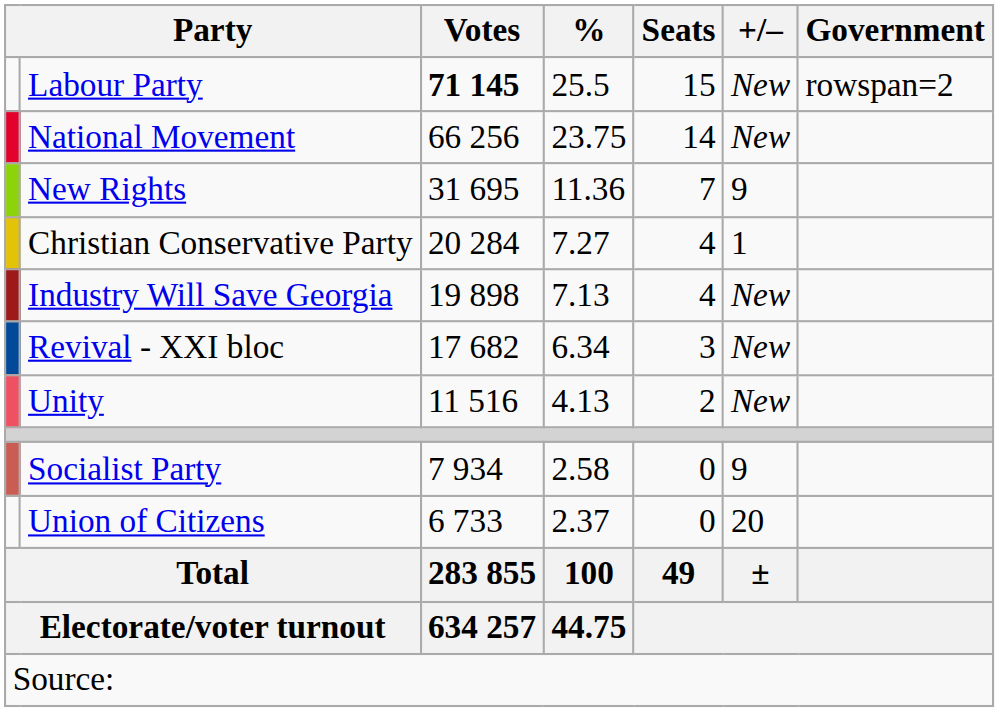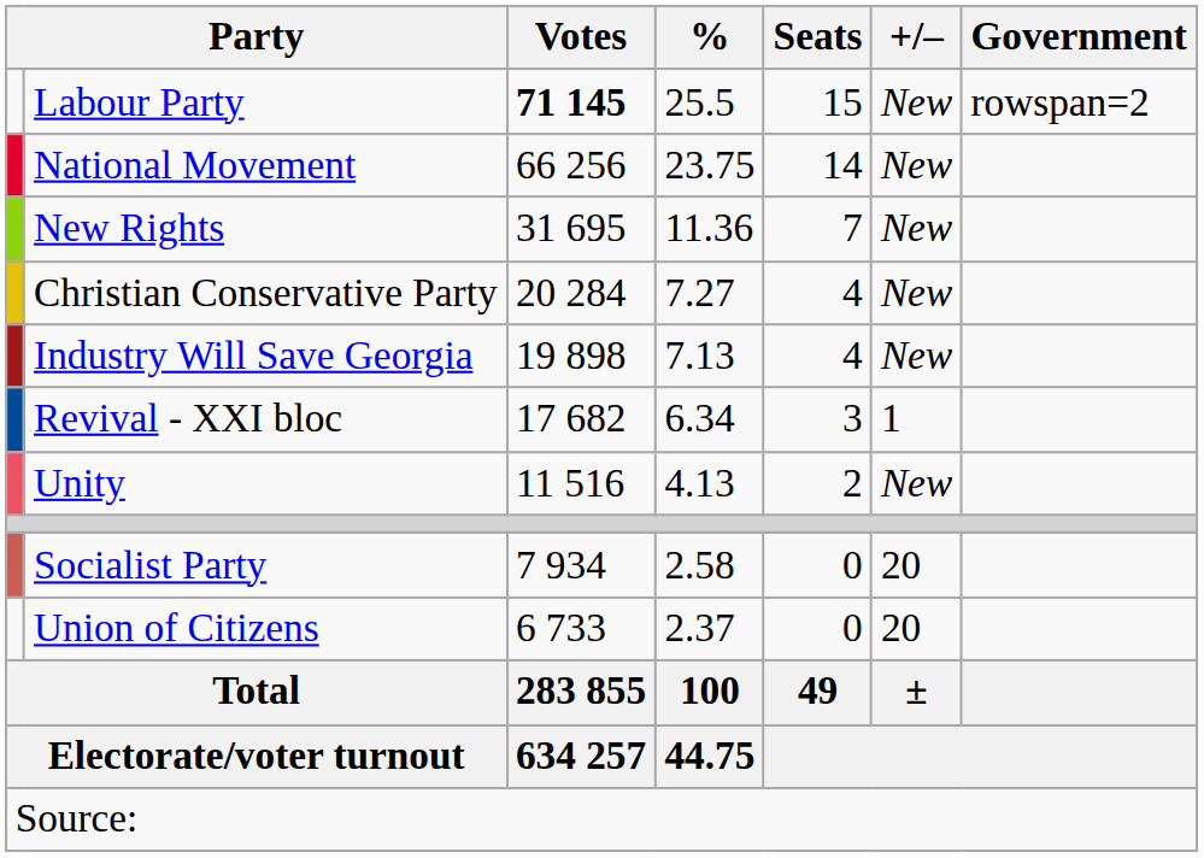New Rights | +/–: 9 -> New
Christian Conservative Party | +/–: 1 -> New
Revival - XXI bloc | +/–: New -> 1
Socialist Party | +/–: 9 -> 20
